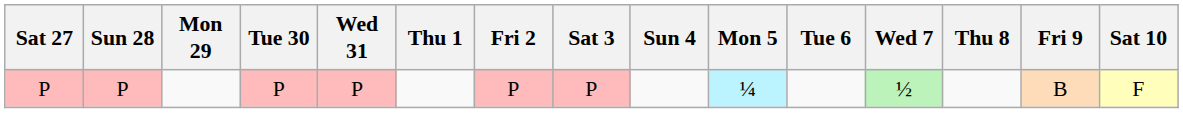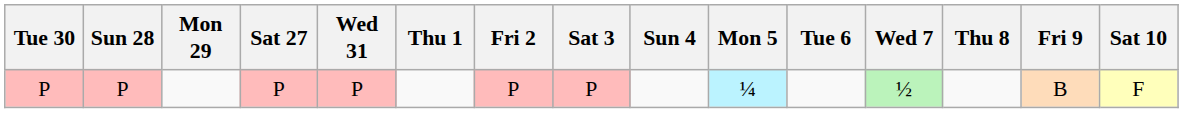columns swapped: Sat 27 <-> Tue 30
